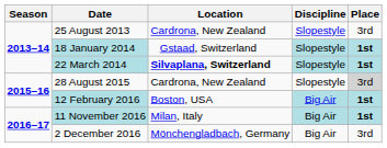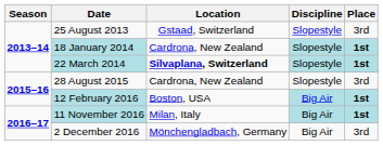25 August 2013 | Location: Cardrona, New Zealand -> Gstaad, Switzerland
18 January 2014 | Location: Gstaad, Switzerland -> Cardrona, New Zealand
28 August 2015 | Place: lightgrey background -> no background
